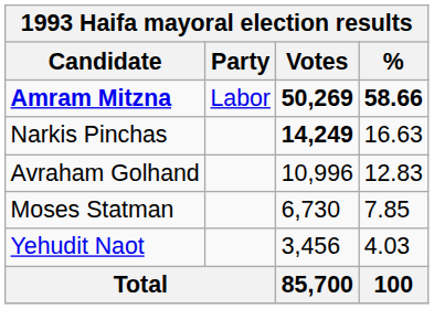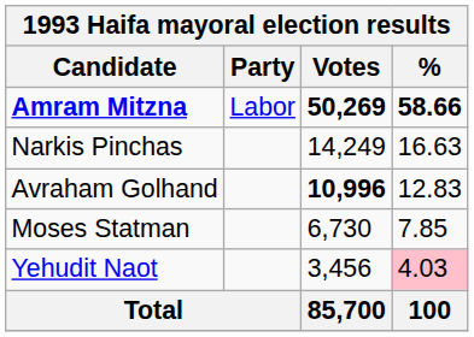Narkis Pinchas | Votes: bold -> normal
Avraham Golhand | Votes: normal -> bold
Yehudit Naot | %: no background -> pink background
